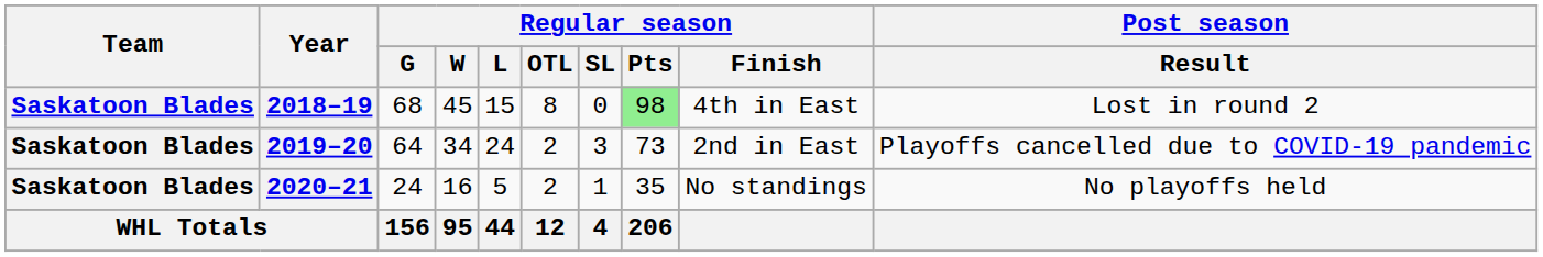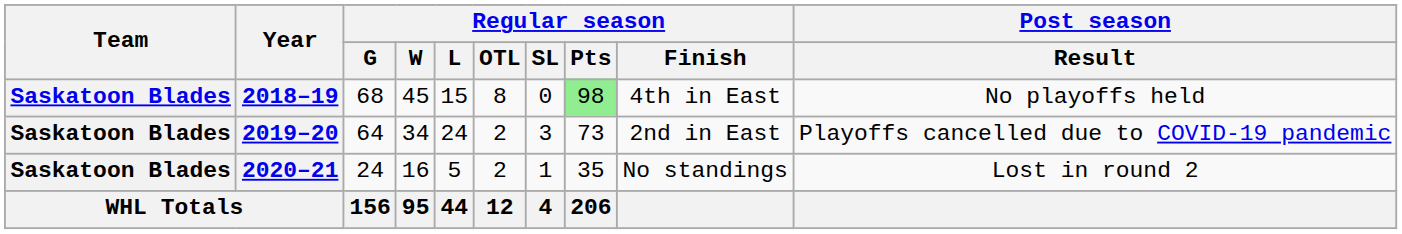2018–19 | Post season / Result: Lost in round 2 -> No playoffs held
2020–21 | Post season / Result: No playoffs held -> Lost in round 2
